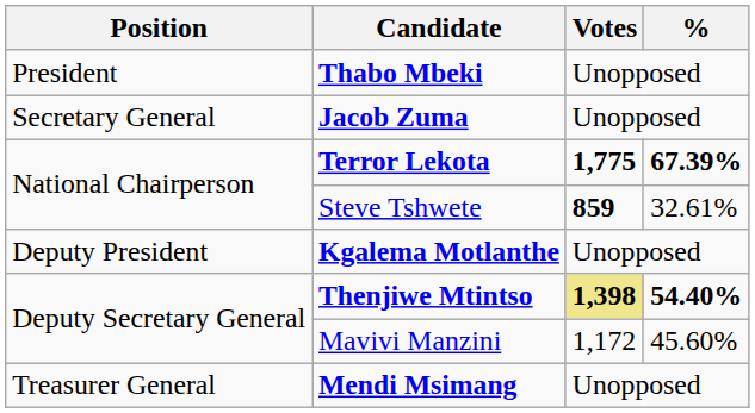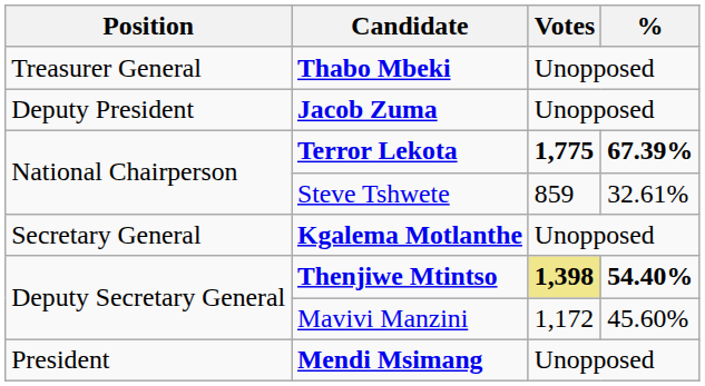Thabo Mbeki | Position: President -> Treasurer General
Jacob Zuma | Position: Secretary General -> Deputy President
Steve Tshwete | Votes: bold -> normal
Kgalema Motlanthe | Position: Deputy President -> Secretary General
Mendi Msimang | Position: Treasurer General -> President
